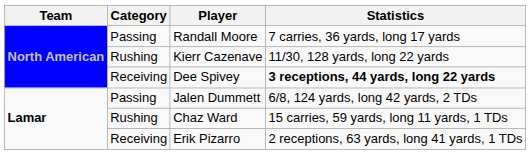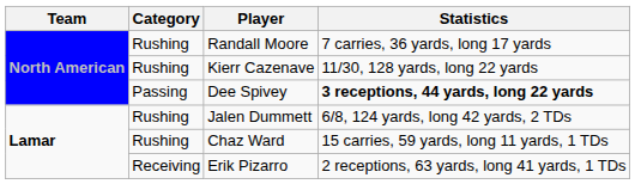Randall Moore | Category: Passing -> Rushing
Dee Spivey | Category: Receiving -> Passing
Jalen Dummett | Category: Passing -> Rushing
